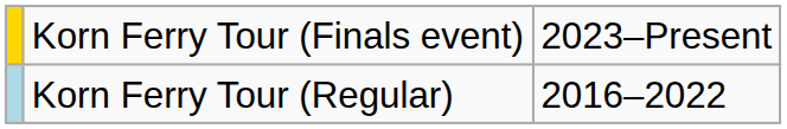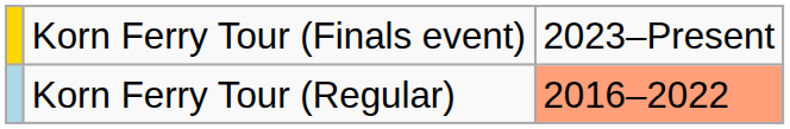Korn Ferry Tour (Regular) | column 3: no background -> lightsalmon background
